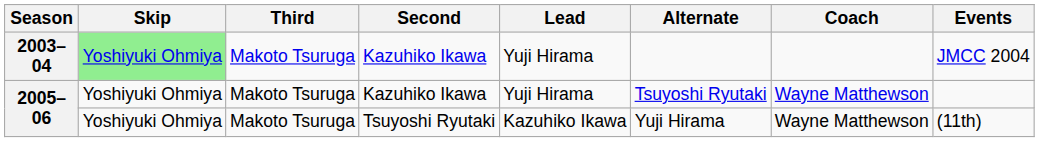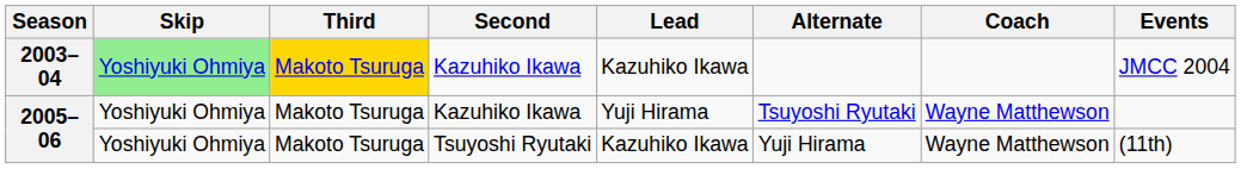2003–04 | Third: no background -> gold background
2003–04 | Lead: Yuji Hirama -> Kazuhiko Ikawa
